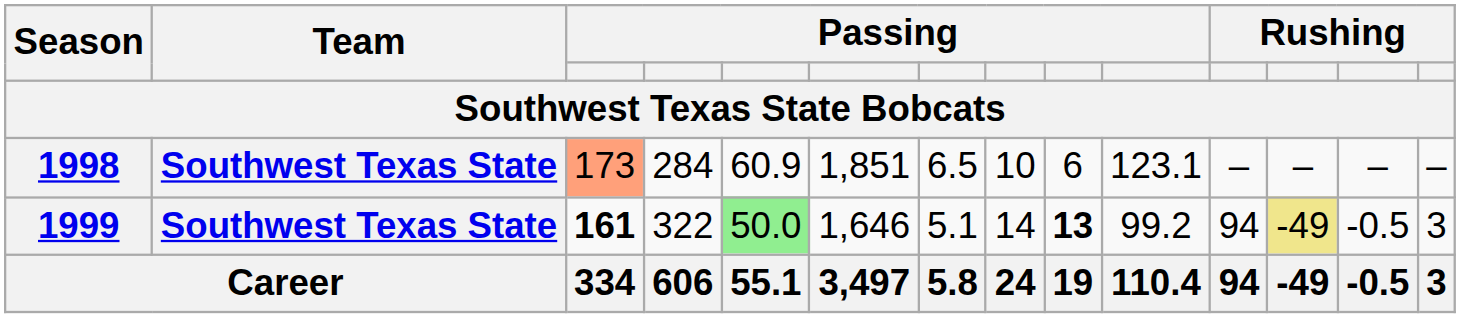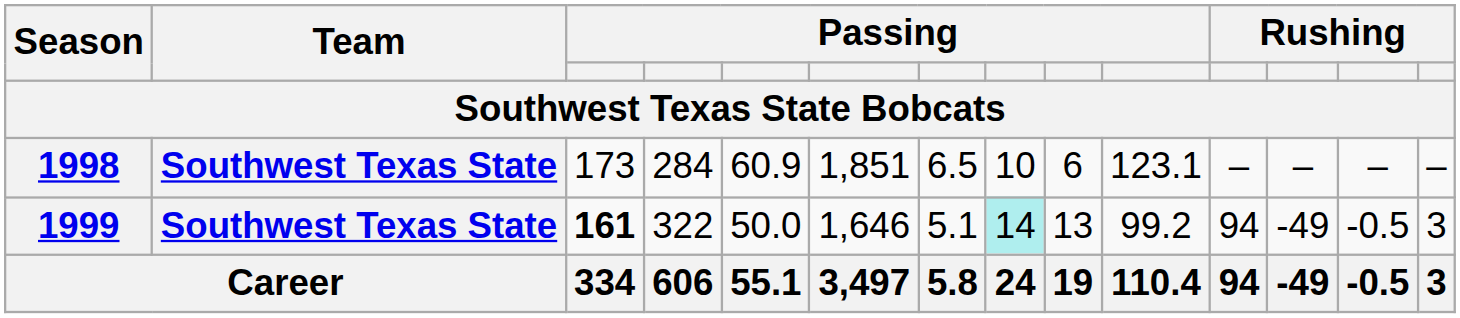1998 | column 3: lightsalmon background -> no background
1999 | column 5: lightgreen background -> no background
1999 | column 8: no background -> paleturquoise background
1999 | column 9: bold -> normal
1999 | column 12: khaki background -> no background
